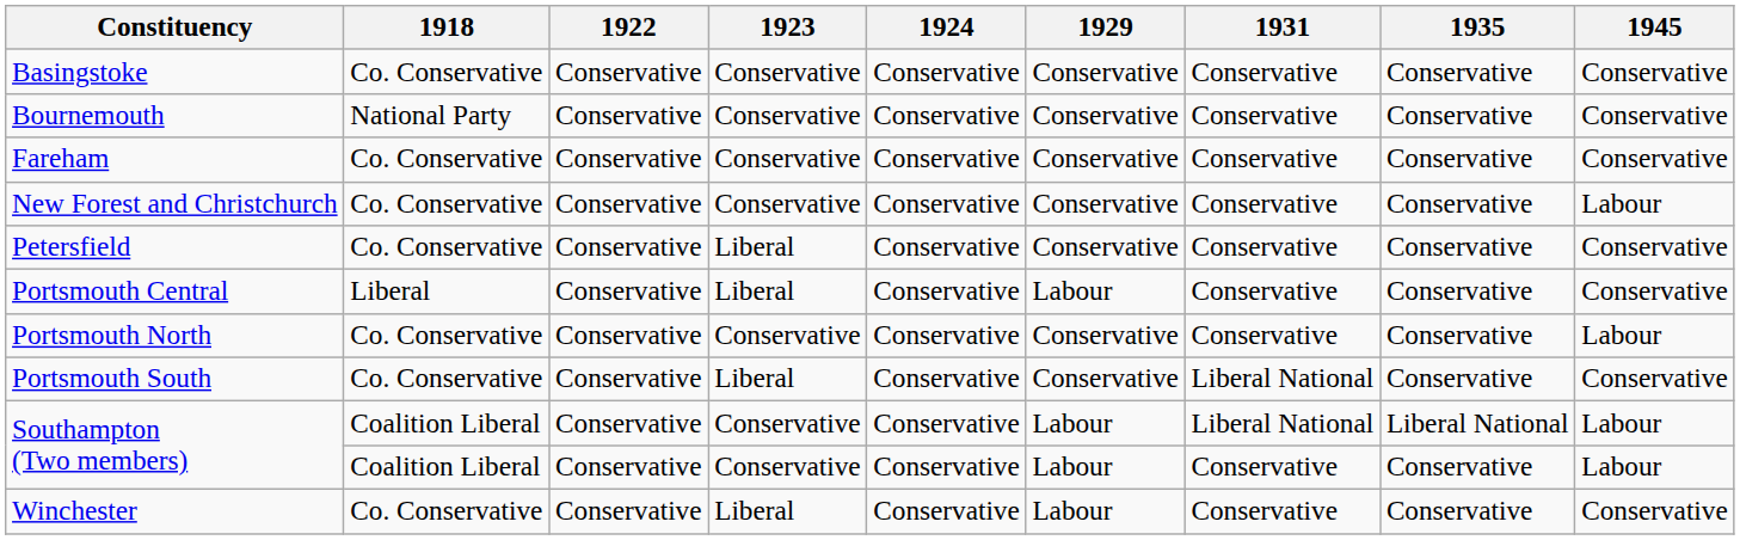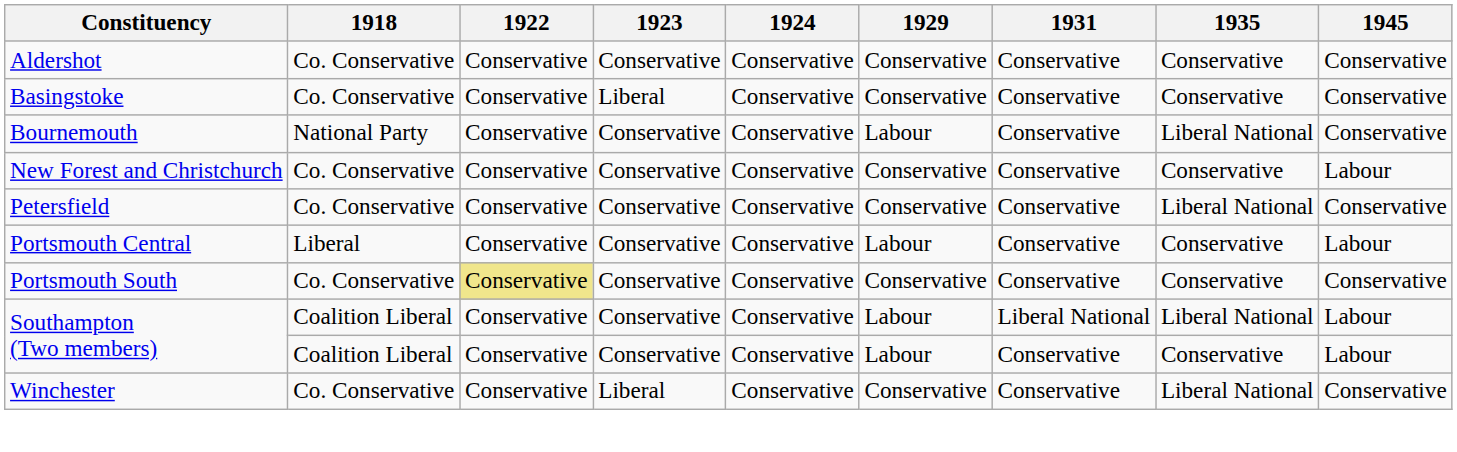+ row: Aldershot | Co. Conservative | Conservative | Conservative | Conservative | Conservative | Conservative | Conservative | Conservative
Basingstoke | 1923: Conservative -> Liberal
Bournemouth | 1929: Conservative -> Labour
Bournemouth | 1935: Conservative -> Liberal National
- row: Fareham | Co. Conservative | Conservative | Conservative | Conservative | Conservative | Conservative | Conservative | Conservative
Petersfield | 1923: Liberal -> Conservative
Petersfield | 1935: Conservative -> Liberal National
Portsmouth Central | 1923: Liberal -> Conservative
Portsmouth Central | 1945: Conservative -> Labour
- row: Portsmouth North | Co. Conservative | Conservative | Conservative | Conservative | Conservative | Conservative | Conservative | Labour
Portsmouth South | 1922: no background -> khaki background
Portsmouth South | 1923: Liberal -> Conservative
Portsmouth South | 1931: Liberal National -> Conservative
Winchester | 1929: Labour -> Conservative
Winchester | 1935: Conservative -> Liberal National
